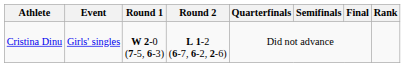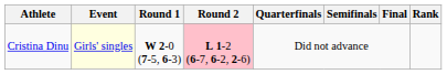Cristina Dinu | Event: no background -> lightyellow background
Cristina Dinu | Round 2: no background -> pink background
